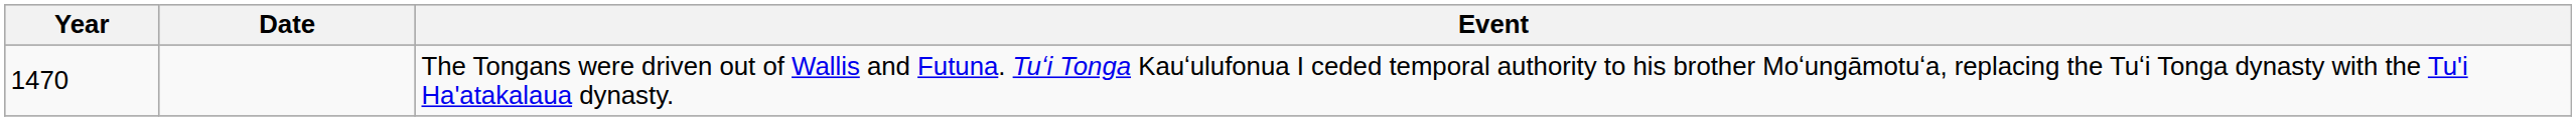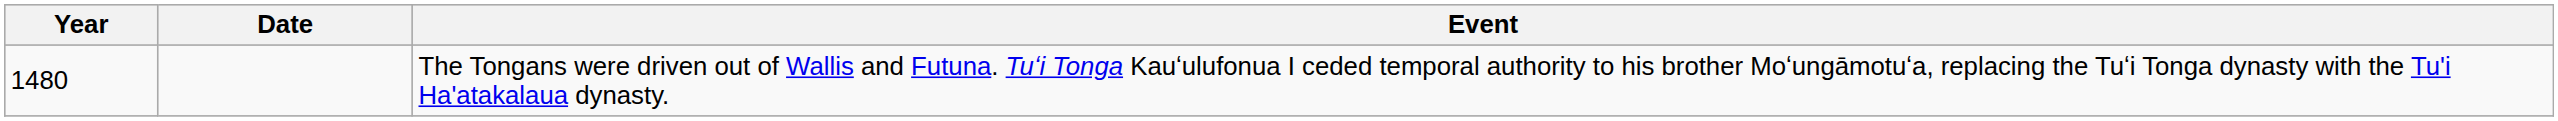row 2 | Year: 1470 -> 1480
